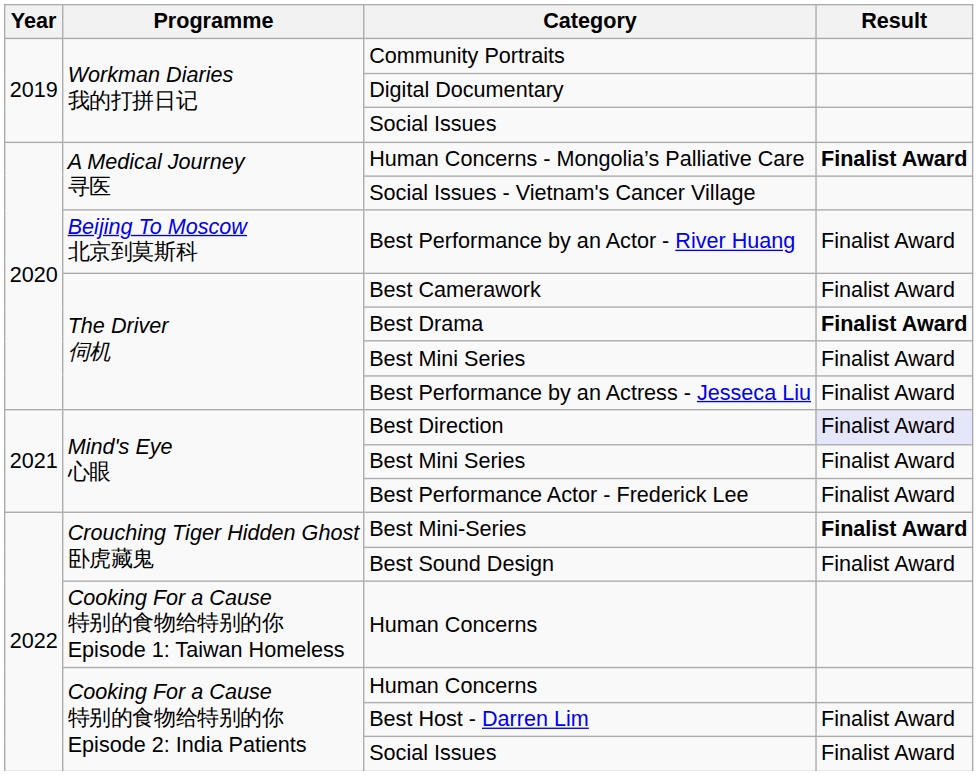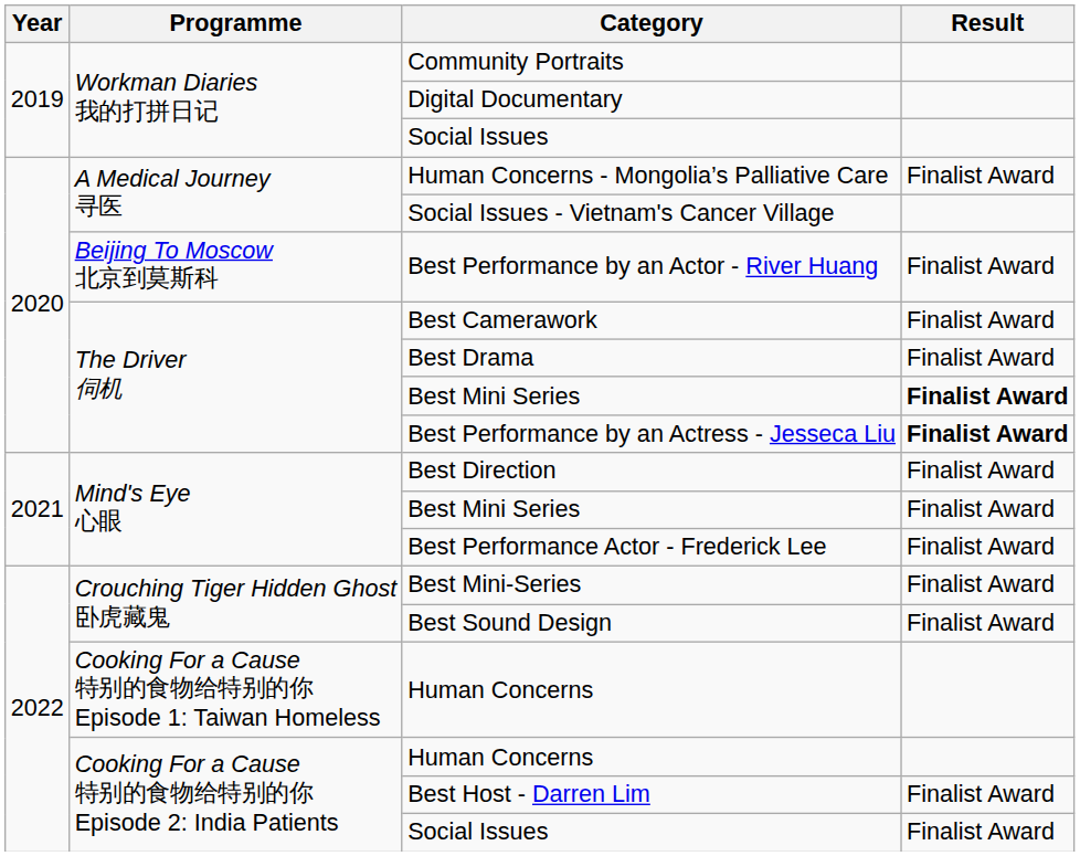Human Concerns - Mongolia’s Palliative Care | Result: bold -> normal
Best Drama | Result: bold -> normal
The Driver 伺机 / Best Mini Series | Result: normal -> bold
Best Performance by an Actress - Jesseca Liu | Result: normal -> bold
Best Direction | Result: lavender background -> no background
Best Mini-Series | Result: bold -> normal
